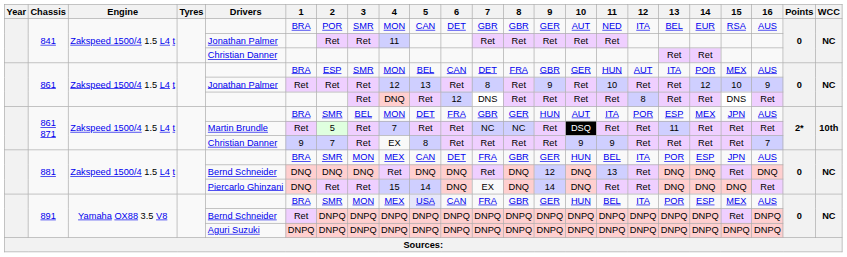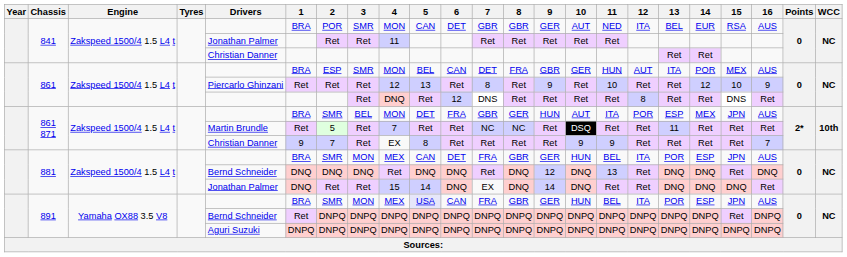row 6 | Drivers: Jonathan Palmer -> Piercarlo Ghinzani
row 13 | Drivers: Piercarlo Ghinzani -> Jonathan Palmer
row 14 | 15: MEX -> JPN
